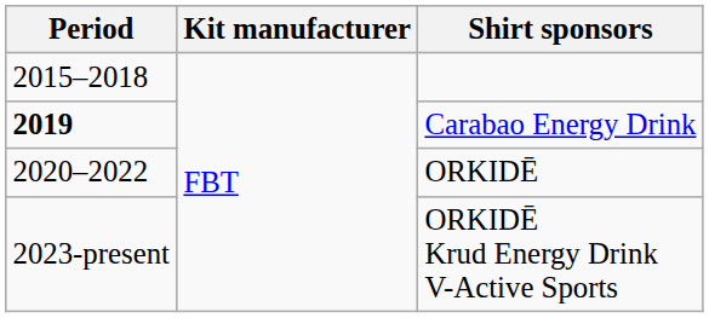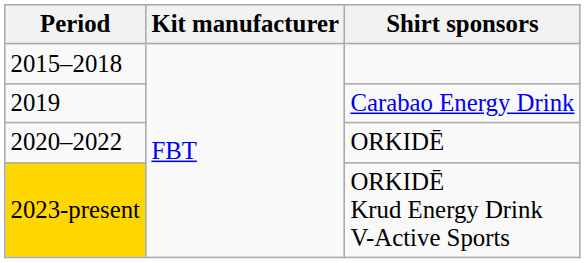Carabao Energy Drink | Period: bold -> normal
ORKIDĒ Krud Energy Drink V-Active Sports | Period: no background -> gold background
